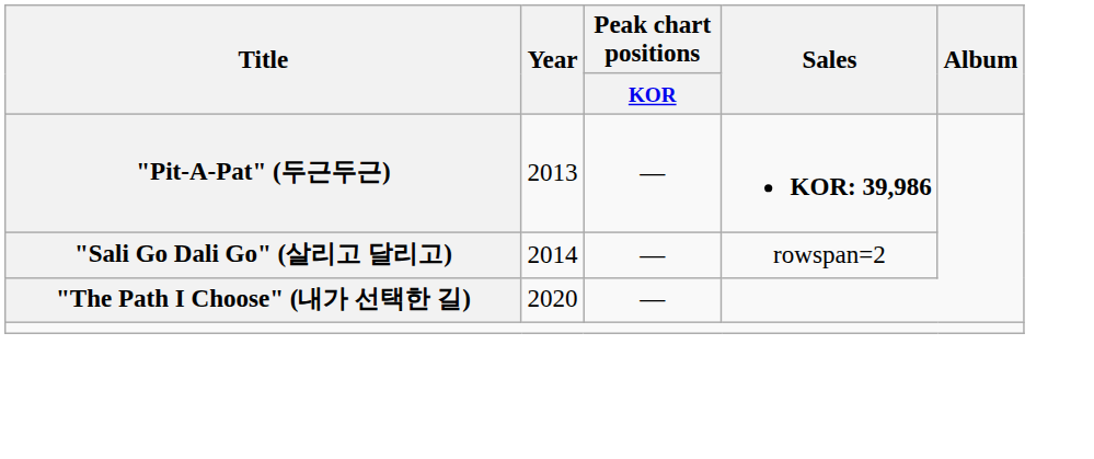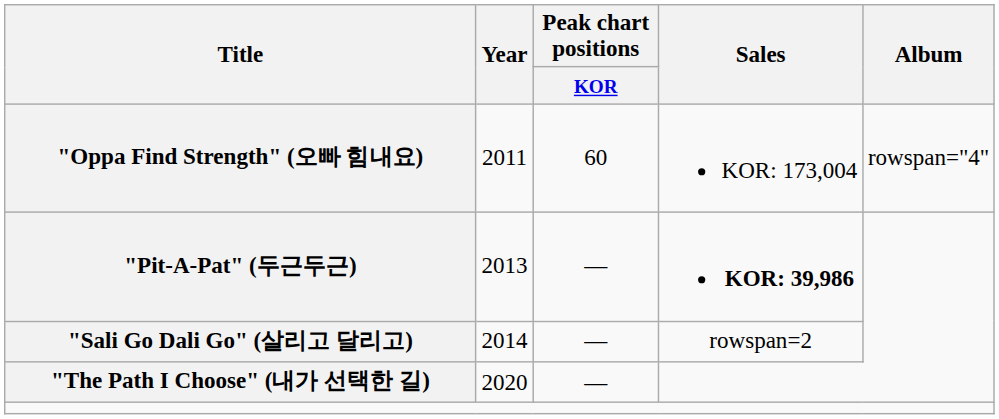+ row: "Oppa Find Strength" (오빠 힘내요) | 2011 | 60 | KOR: 173,004 | rowspan="4"
